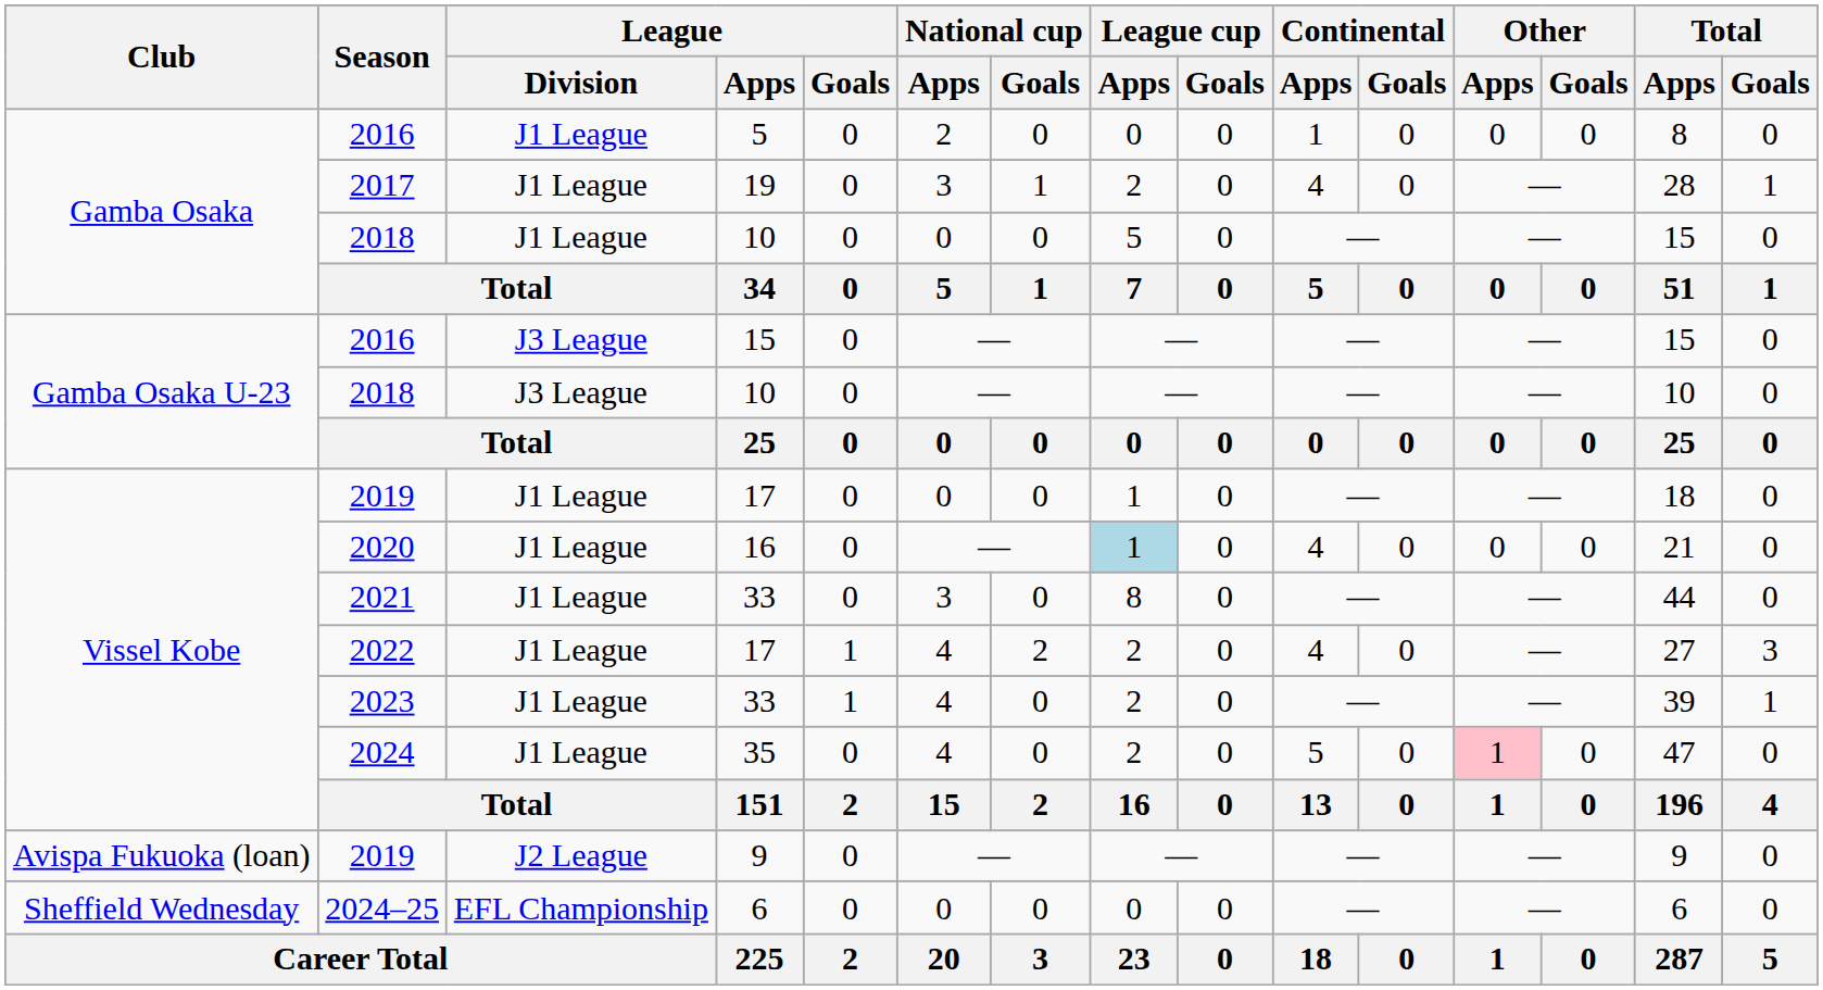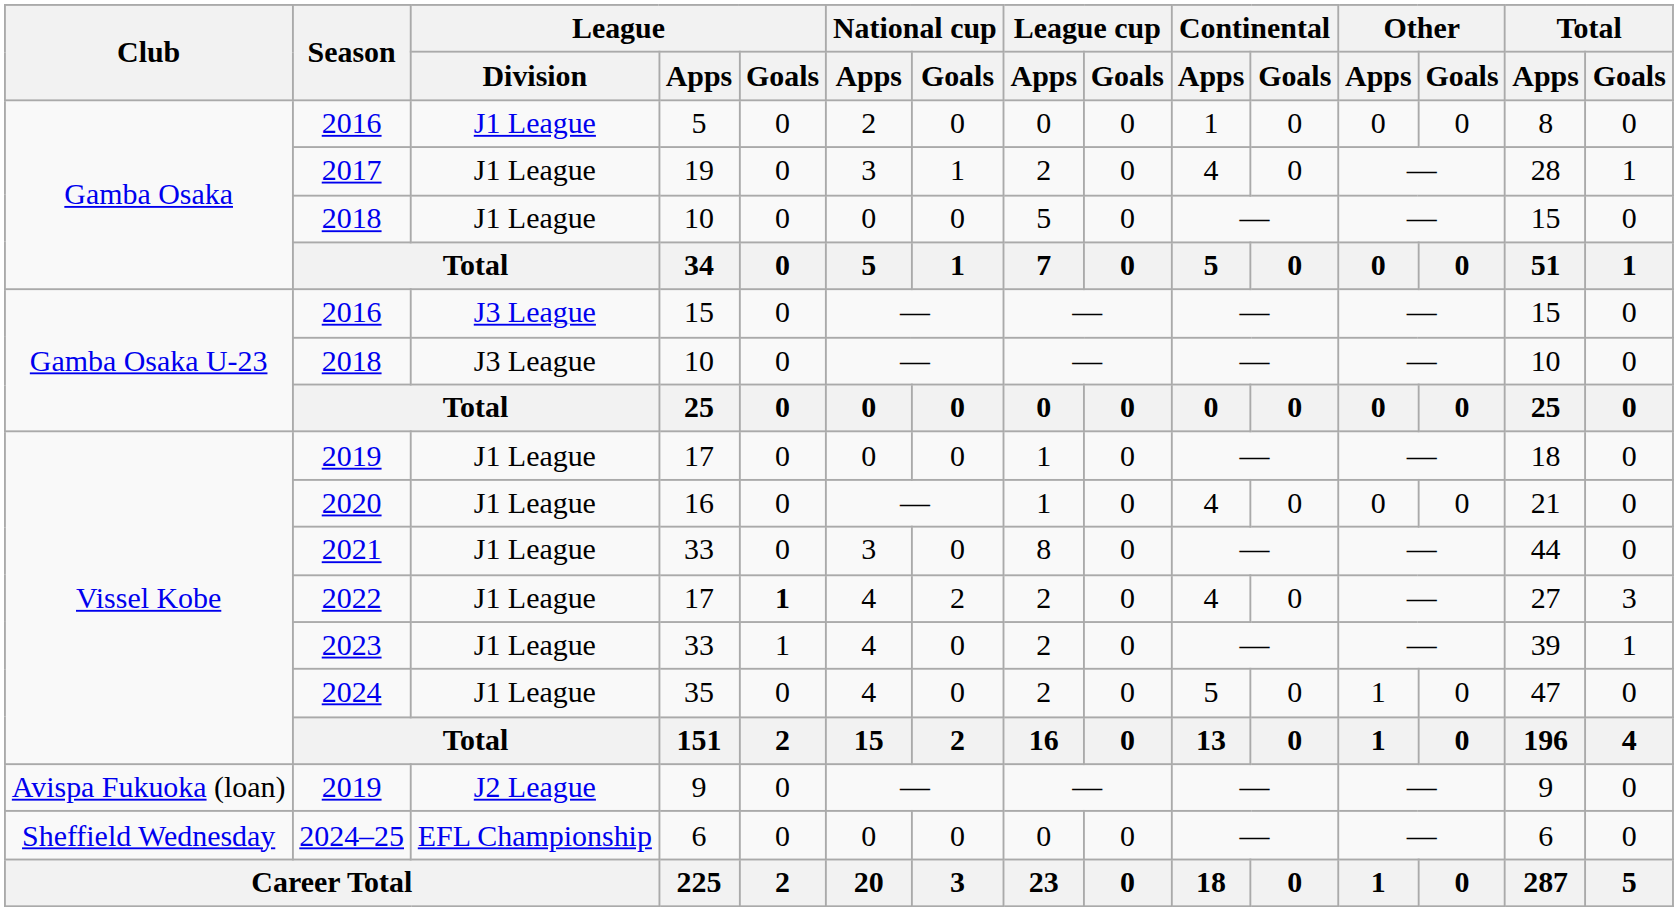2020 | League cup / Apps: lightblue background -> no background
2022 | League / Goals: normal -> bold
2024 | Other / Apps: pink background -> no background
